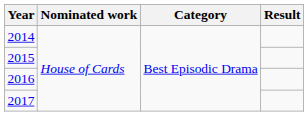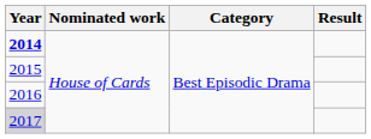2014 | Year: normal -> bold
2017 | Year: no background -> lightgrey background
